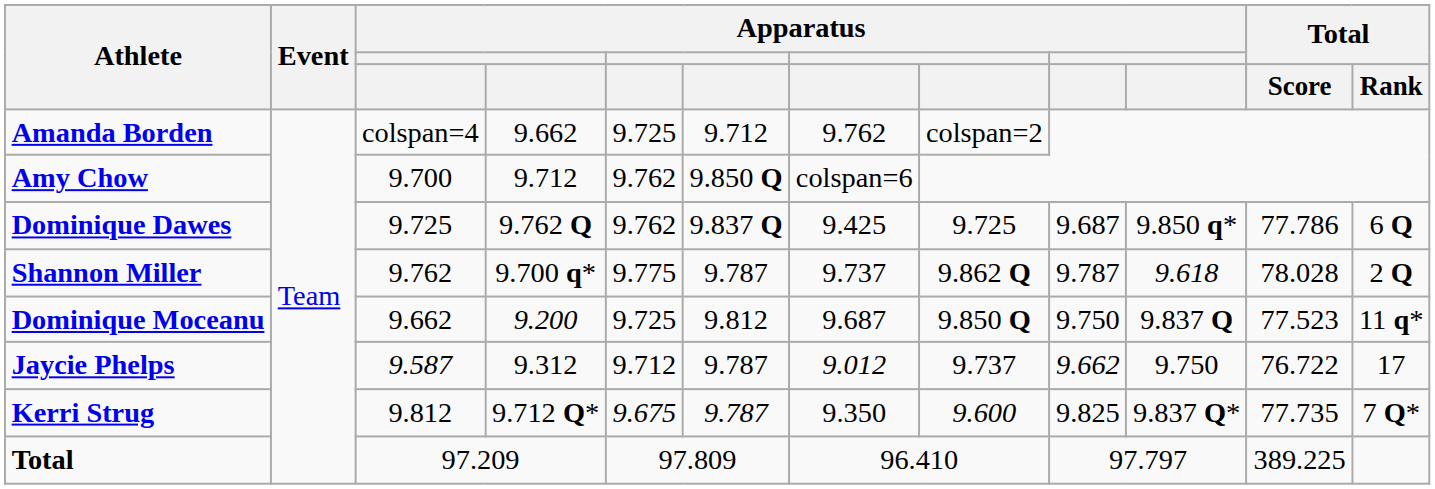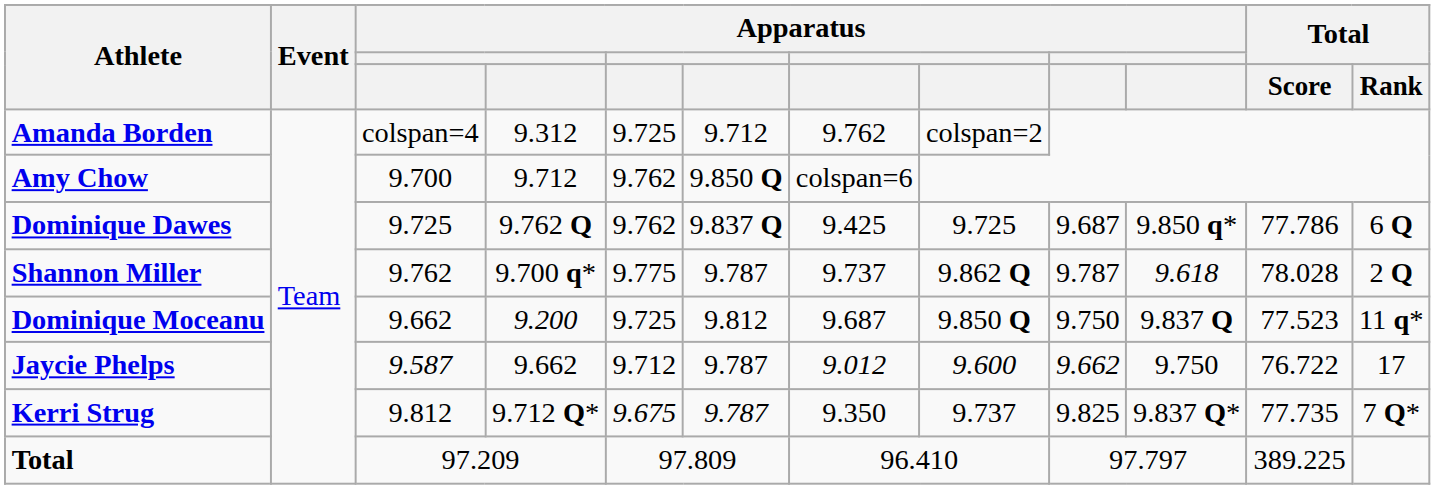Amanda Borden | column 4: 9.662 -> 9.312
Jaycie Phelps | column 4: 9.312 -> 9.662
Jaycie Phelps | column 8: 9.737 -> 9.600
Kerri Strug | column 8: 9.600 -> 9.737
